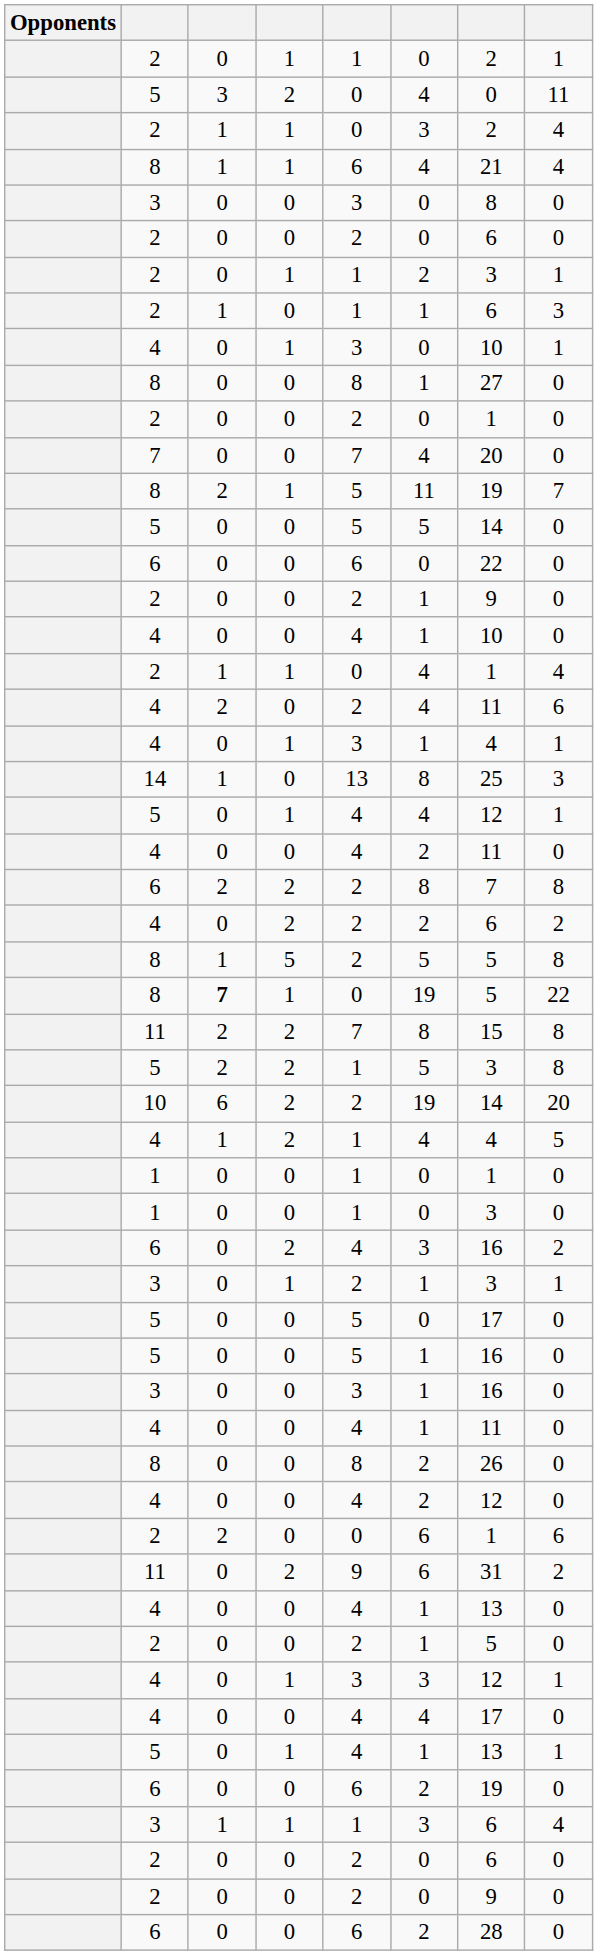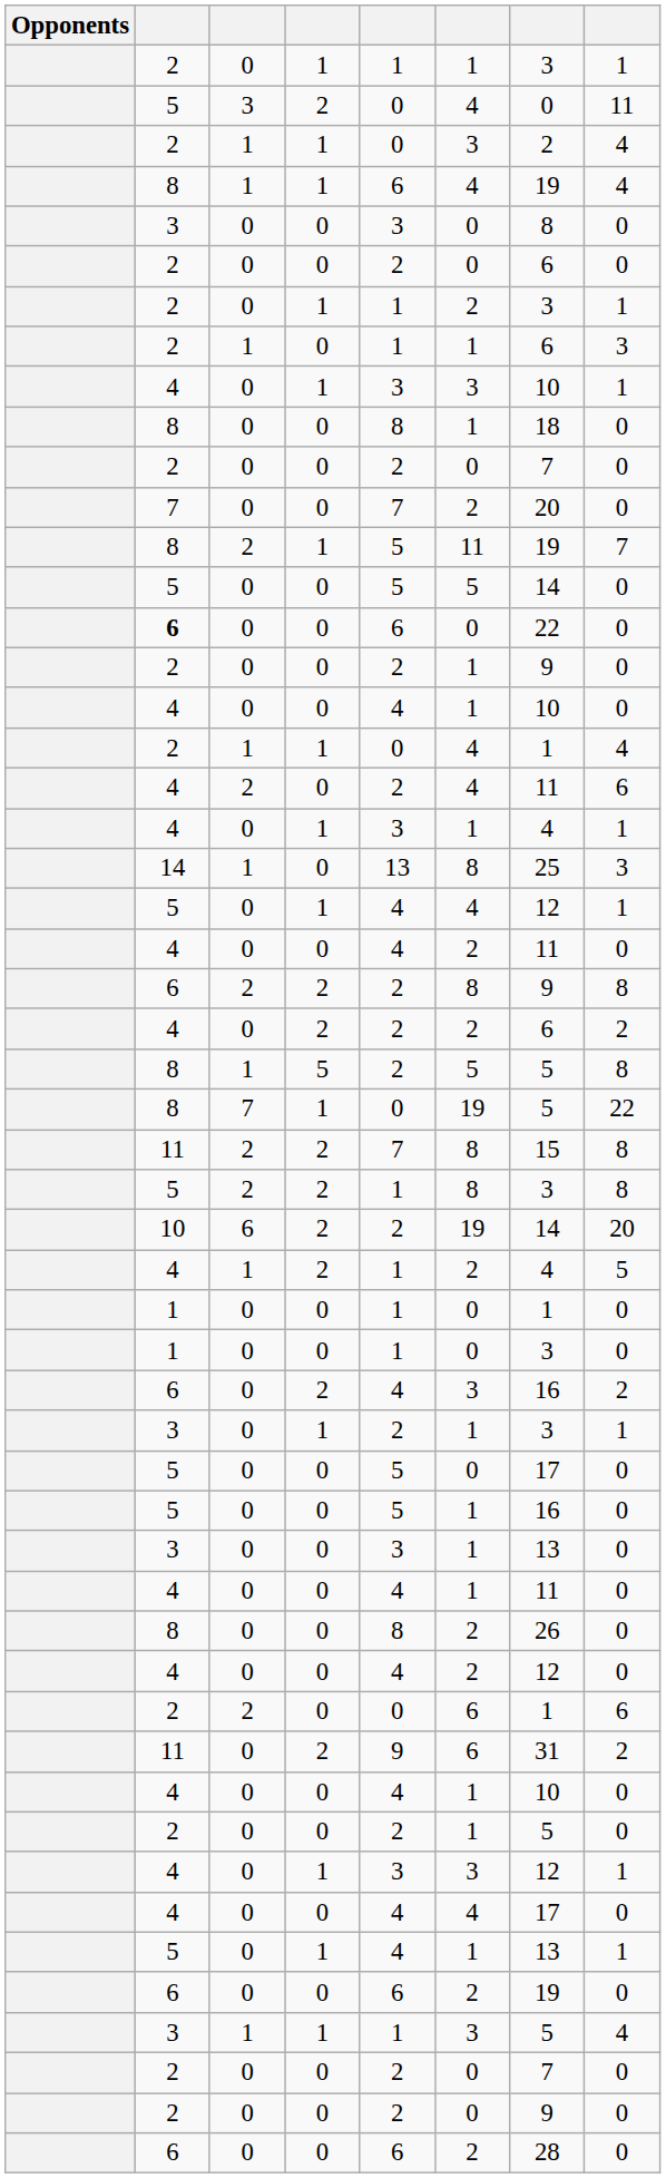row 2 | column 6: 0 -> 1
row 2 | column 7: 2 -> 3
row 5 | column 7: 21 -> 19
row 10 | column 6: 0 -> 3
row 11 | column 7: 27 -> 18
row 12 | column 7: 1 -> 7
row 13 | column 6: 4 -> 2
row 16 | column 2: normal -> bold
row 25 | column 7: 7 -> 9
row 28 | column 3: bold -> normal
row 30 | column 6: 5 -> 8
row 32 | column 6: 4 -> 2
row 39 | column 7: 16 -> 13
row 45 | column 7: 13 -> 10
row 51 | column 7: 6 -> 5
row 52 | column 7: 6 -> 7
